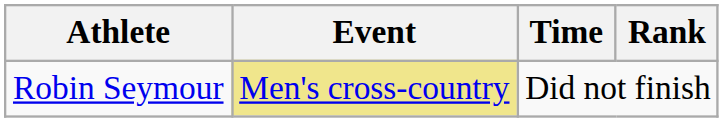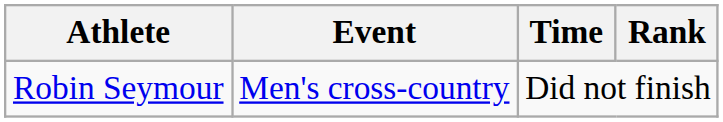Robin Seymour | Event: khaki background -> no background
